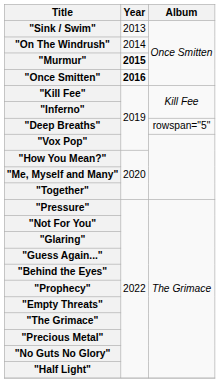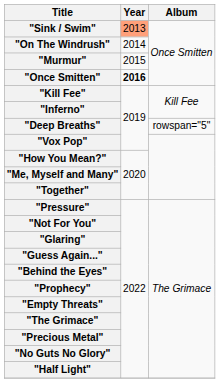"Sink / Swim" | Year: no background -> lightsalmon background
"Murmur" | Year: bold -> normal
